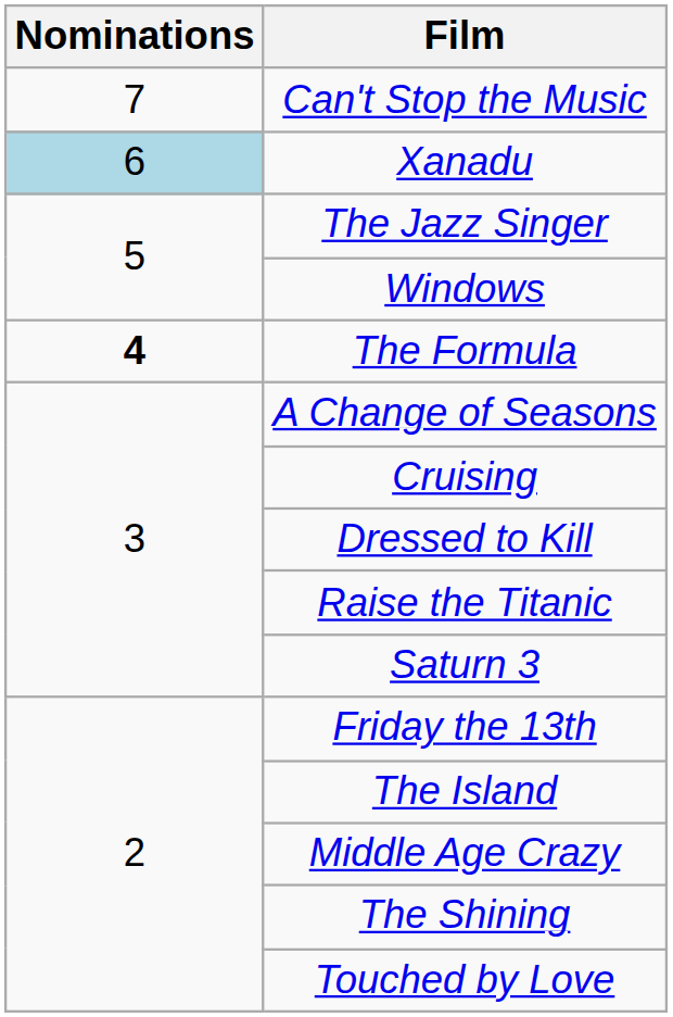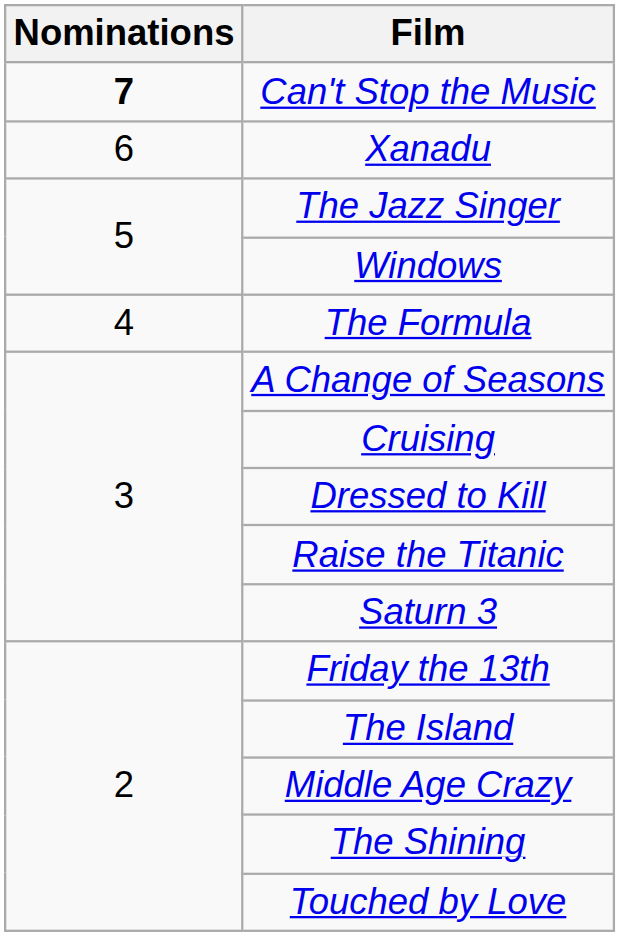Can't Stop the Music | Nominations: normal -> bold
Xanadu | Nominations: lightblue background -> no background
The Formula | Nominations: bold -> normal
